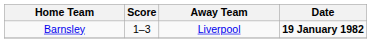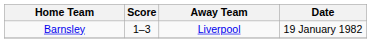Barnsley | Date: bold -> normal
